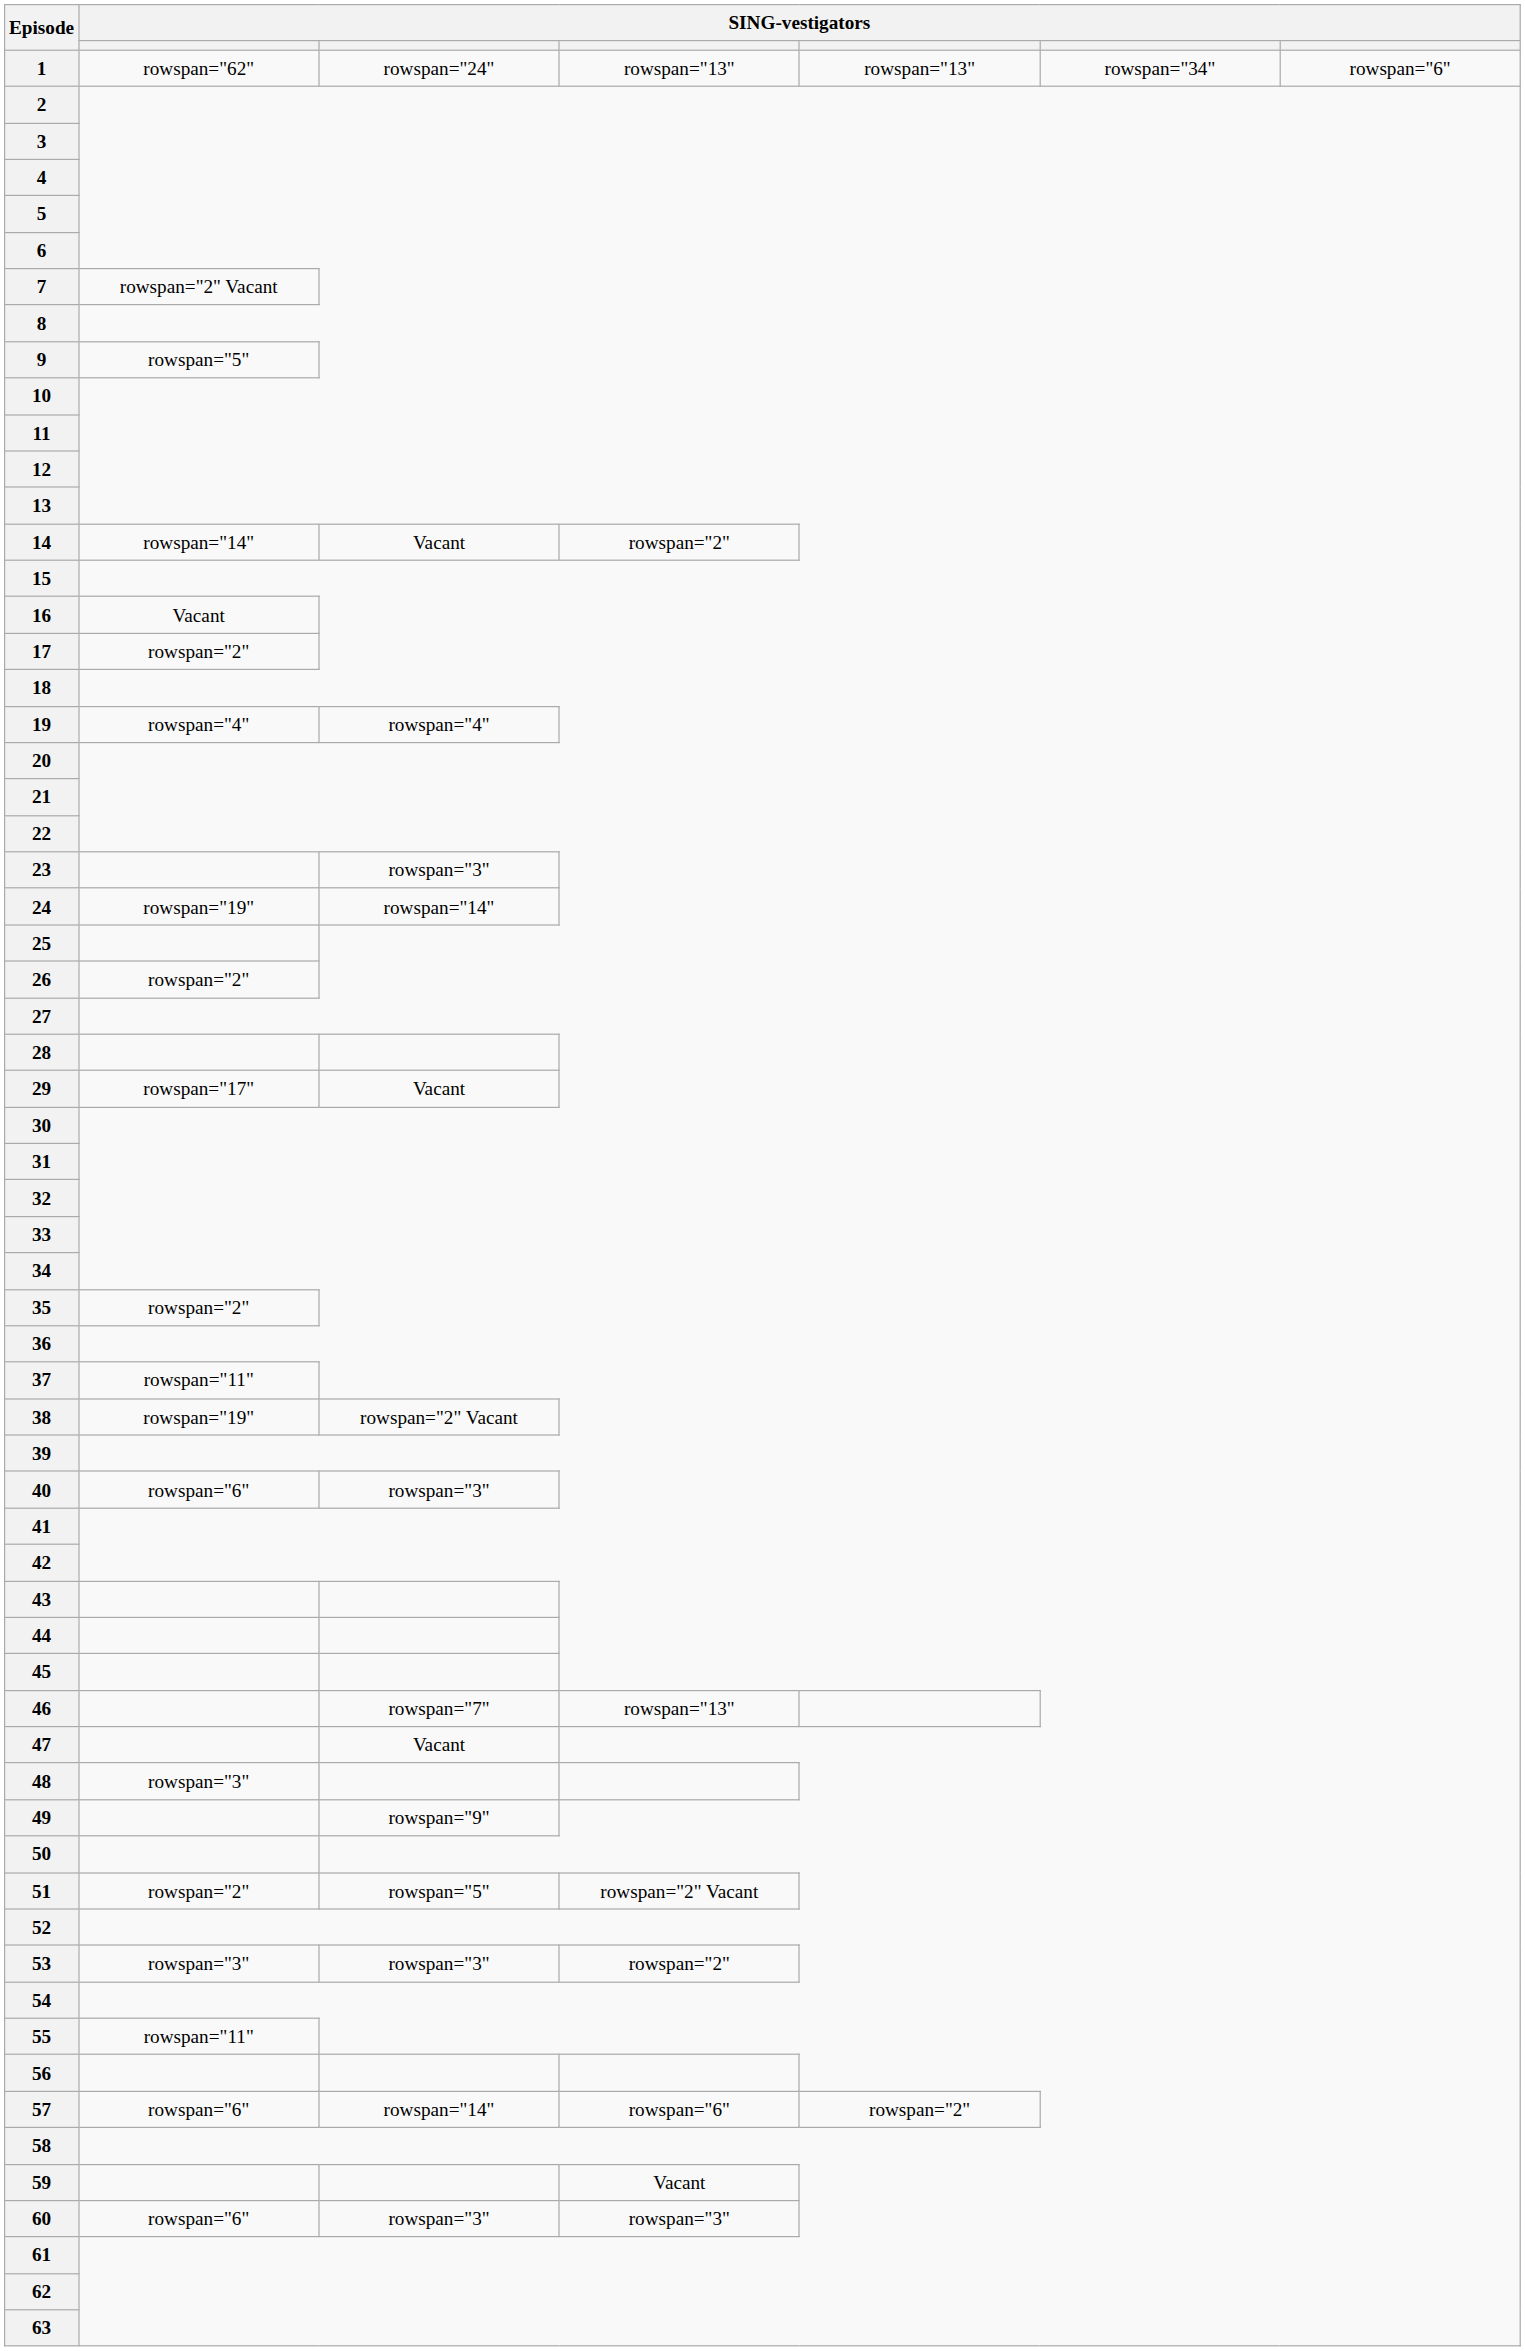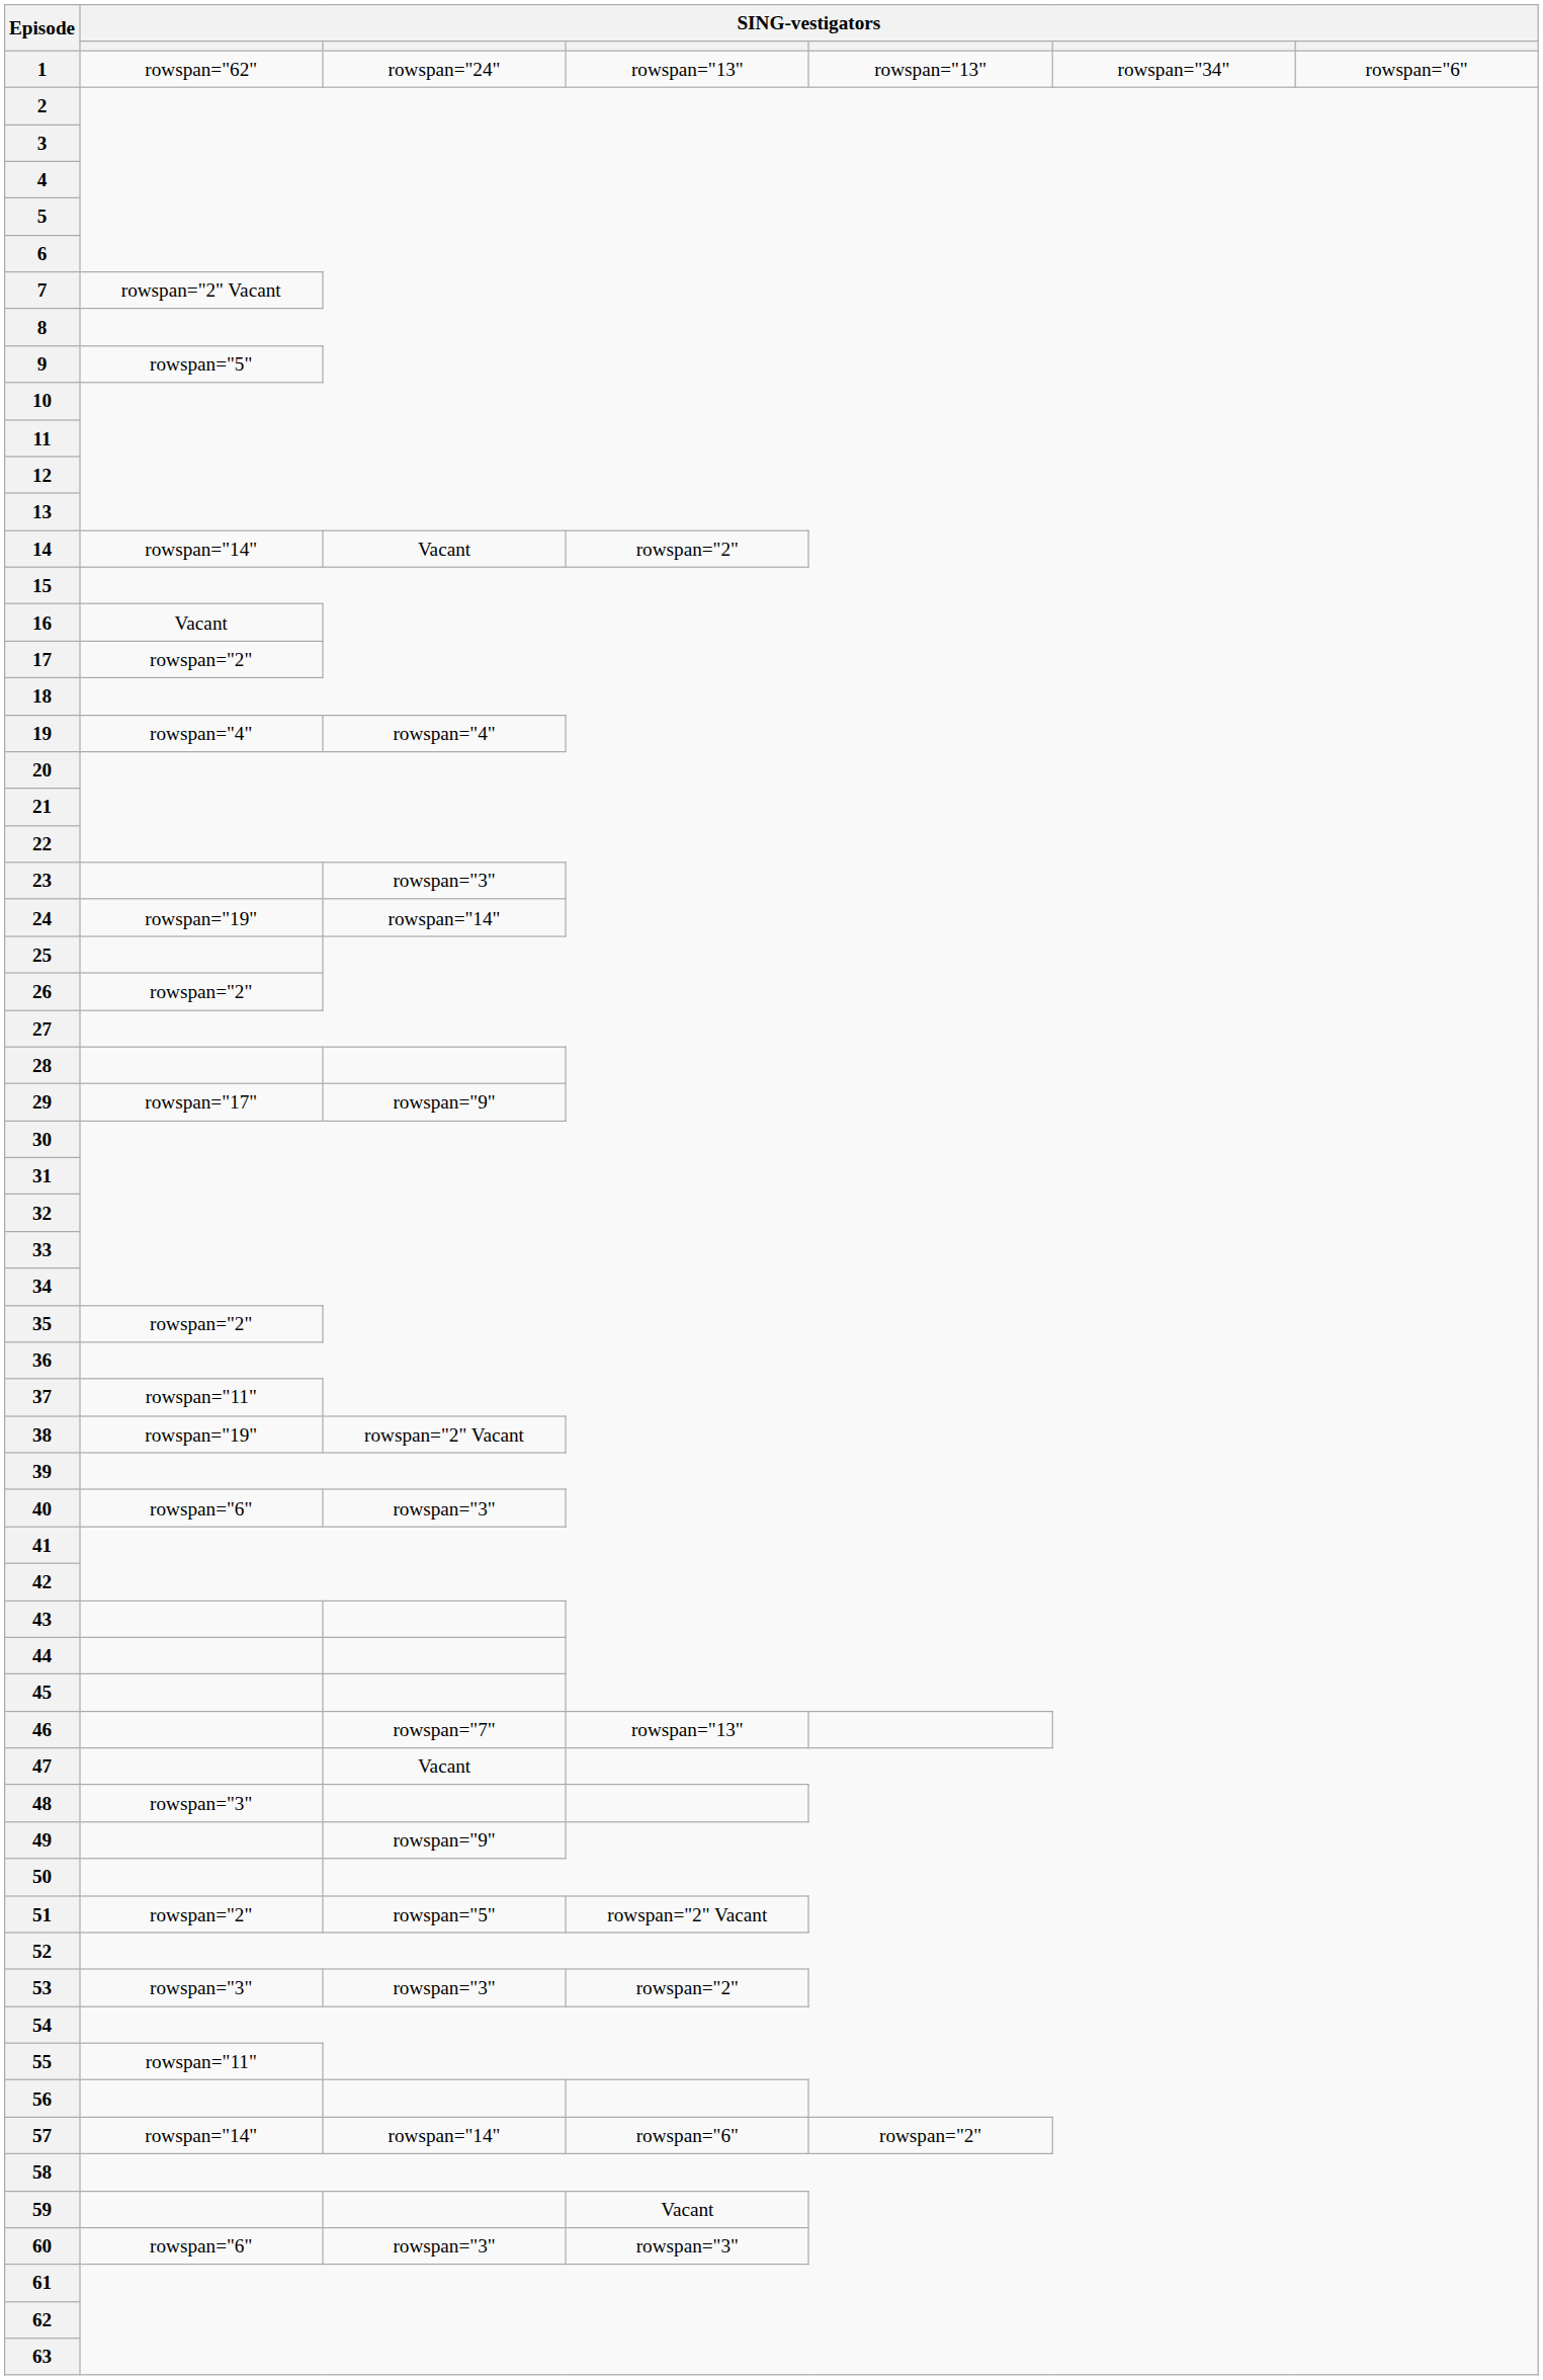29 | column 3: Vacant -> rowspan="9"
57 | column 2: rowspan="6" -> rowspan="14"
